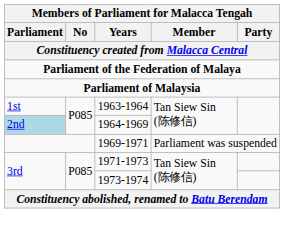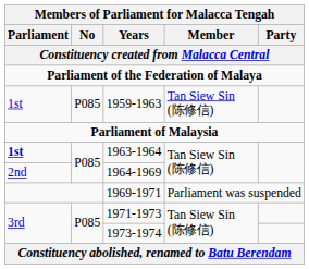+ row: 1st | P085 | 1959-1963 | Tan Siew Sin (陈修信)
1963-1964 | Parliament: normal -> bold
1964-1969 | Parliament: lightblue background -> no background
